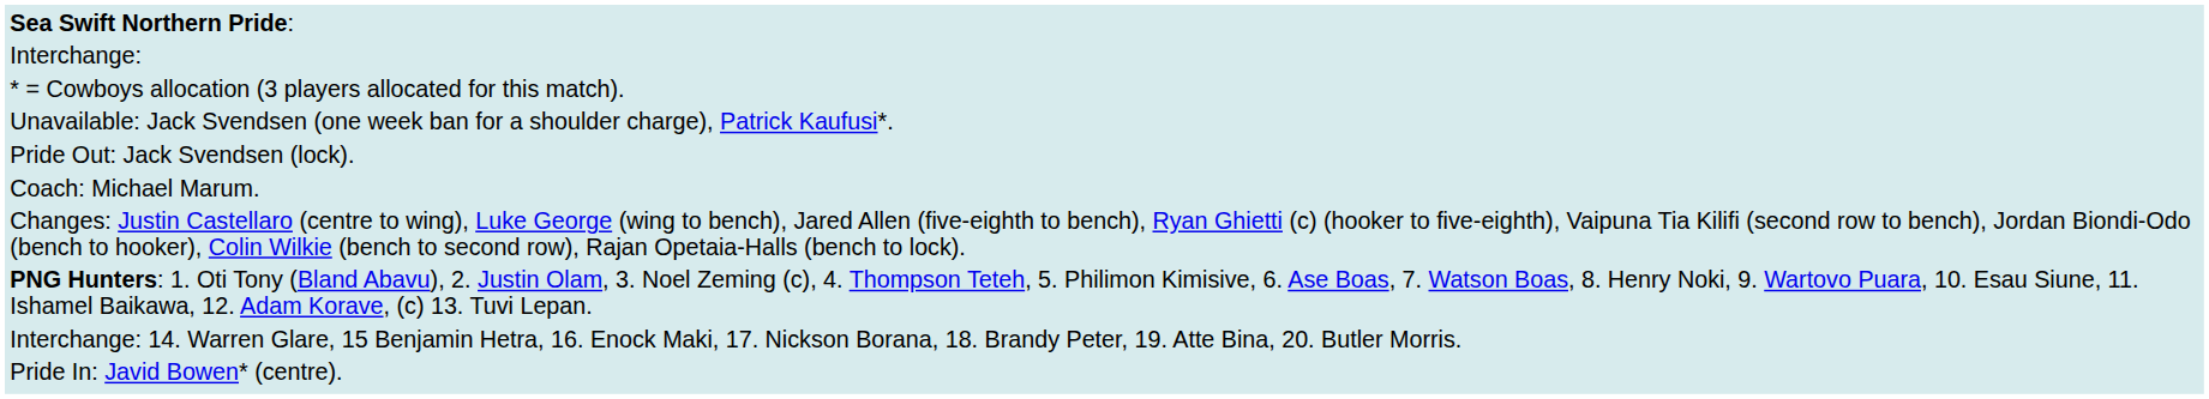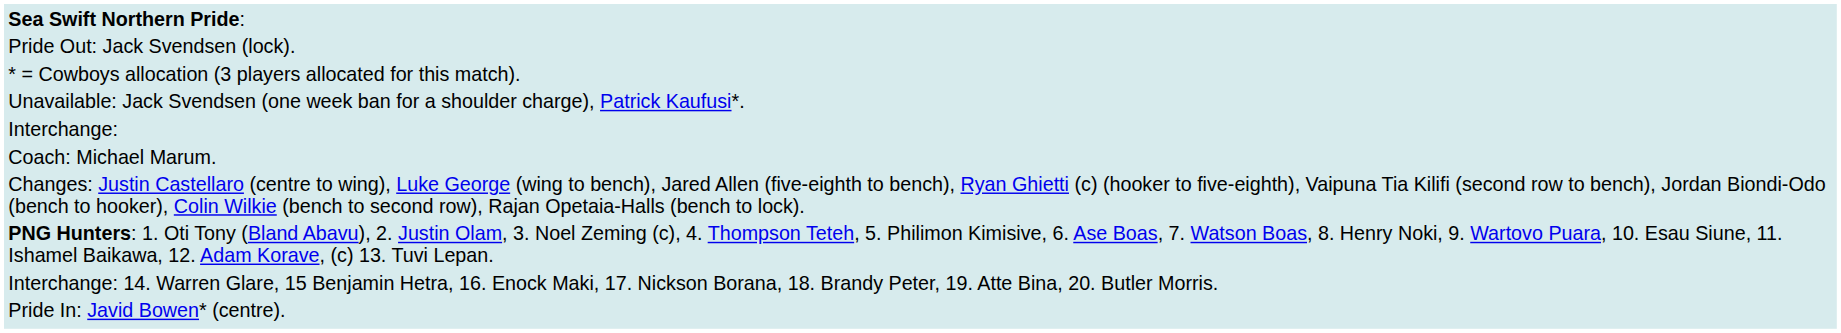row 2 | column 1: Interchange: -> Pride Out: Jack Svendsen (lock).
row 5 | column 1: Pride Out: Jack Svendsen (lock). -> Interchange:
